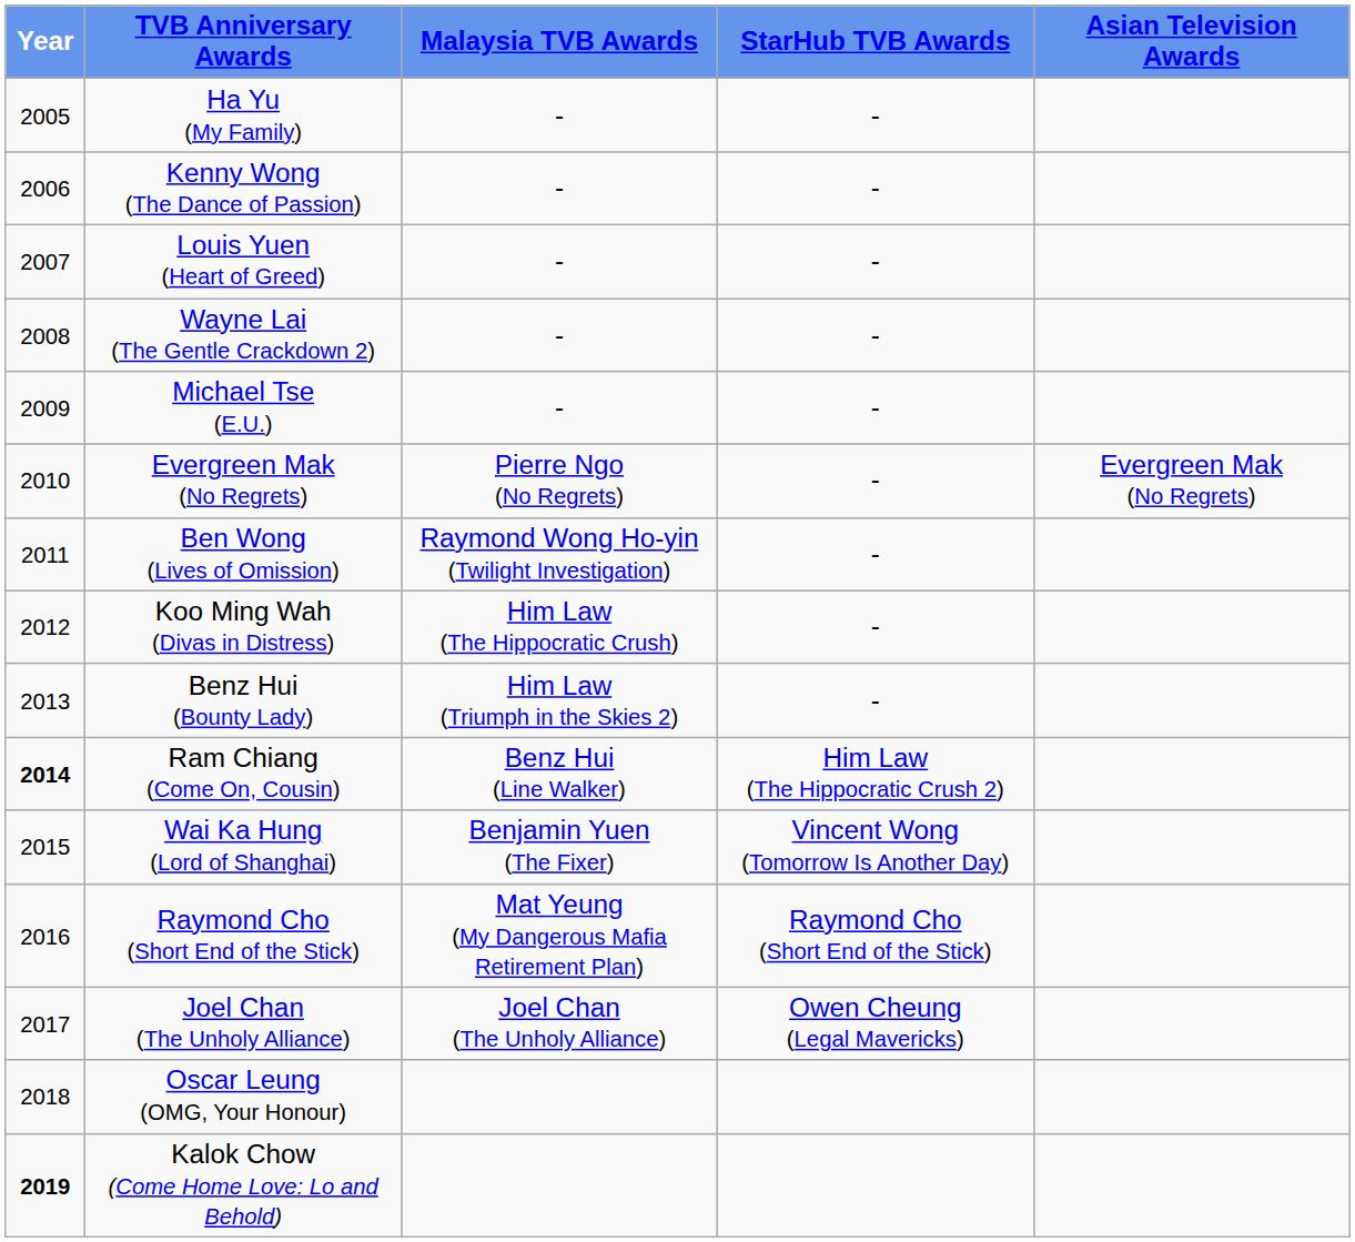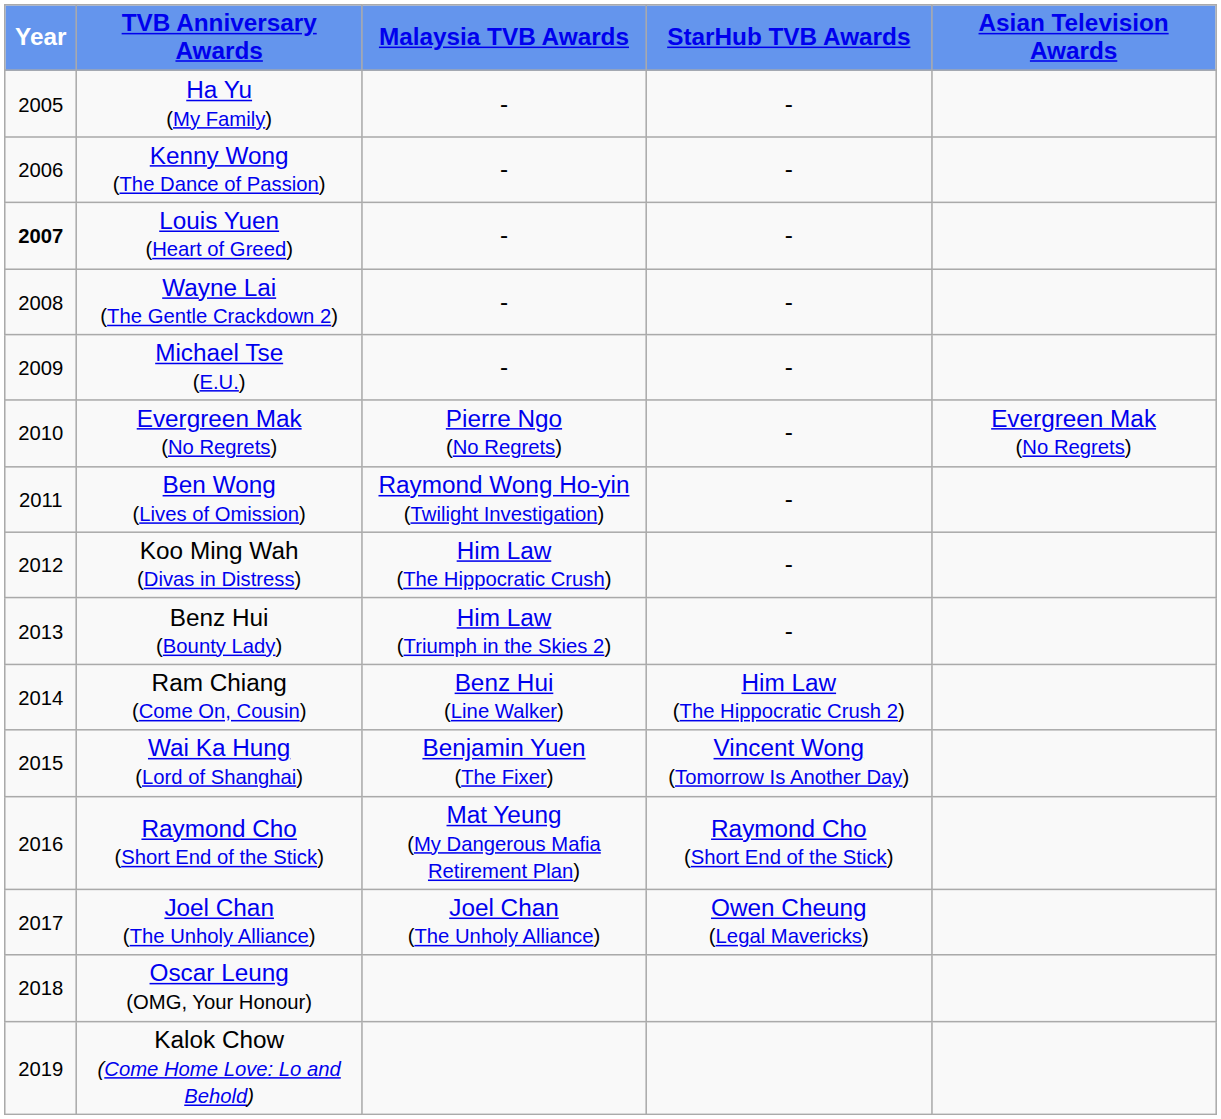Louis Yuen (Heart of Greed) | Year: normal -> bold
Ram Chiang (Come On, Cousin) | Year: bold -> normal
Kalok Chow (Come Home Love: Lo and Behold) | Year: bold -> normal
